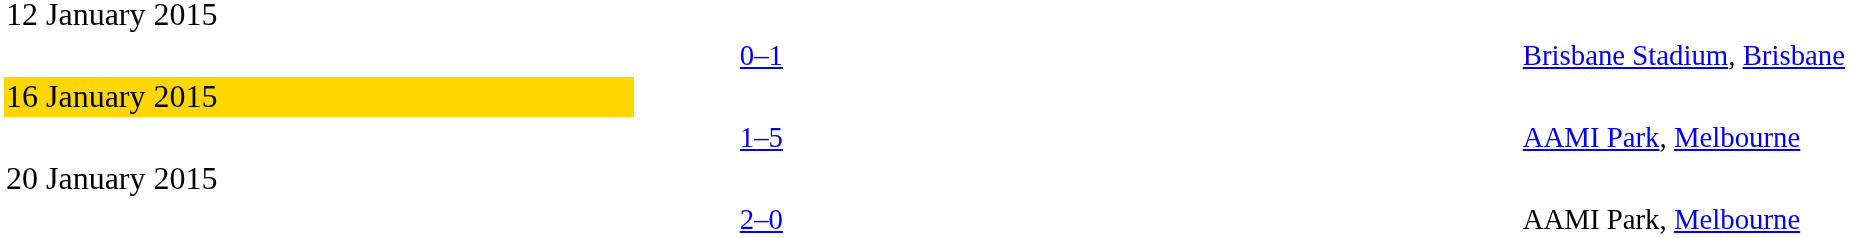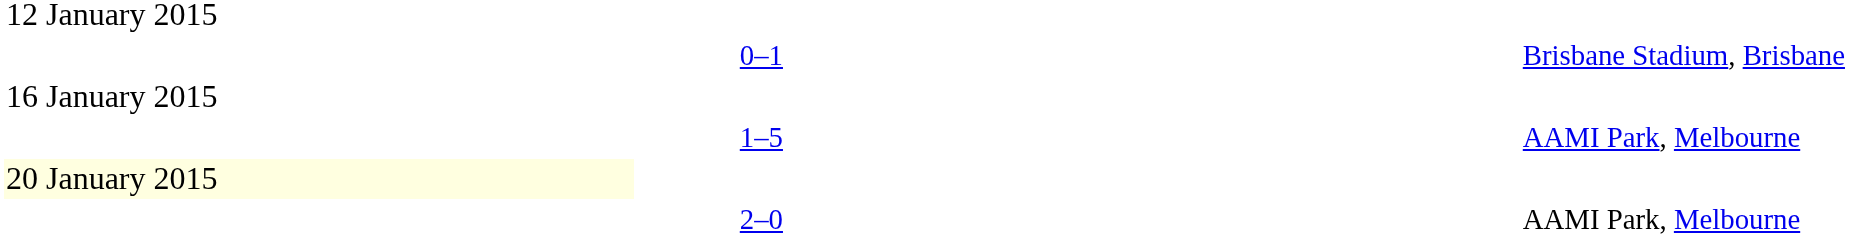16 January 2015 | column 1: gold background -> no background
20 January 2015 | column 1: no background -> lightyellow background
